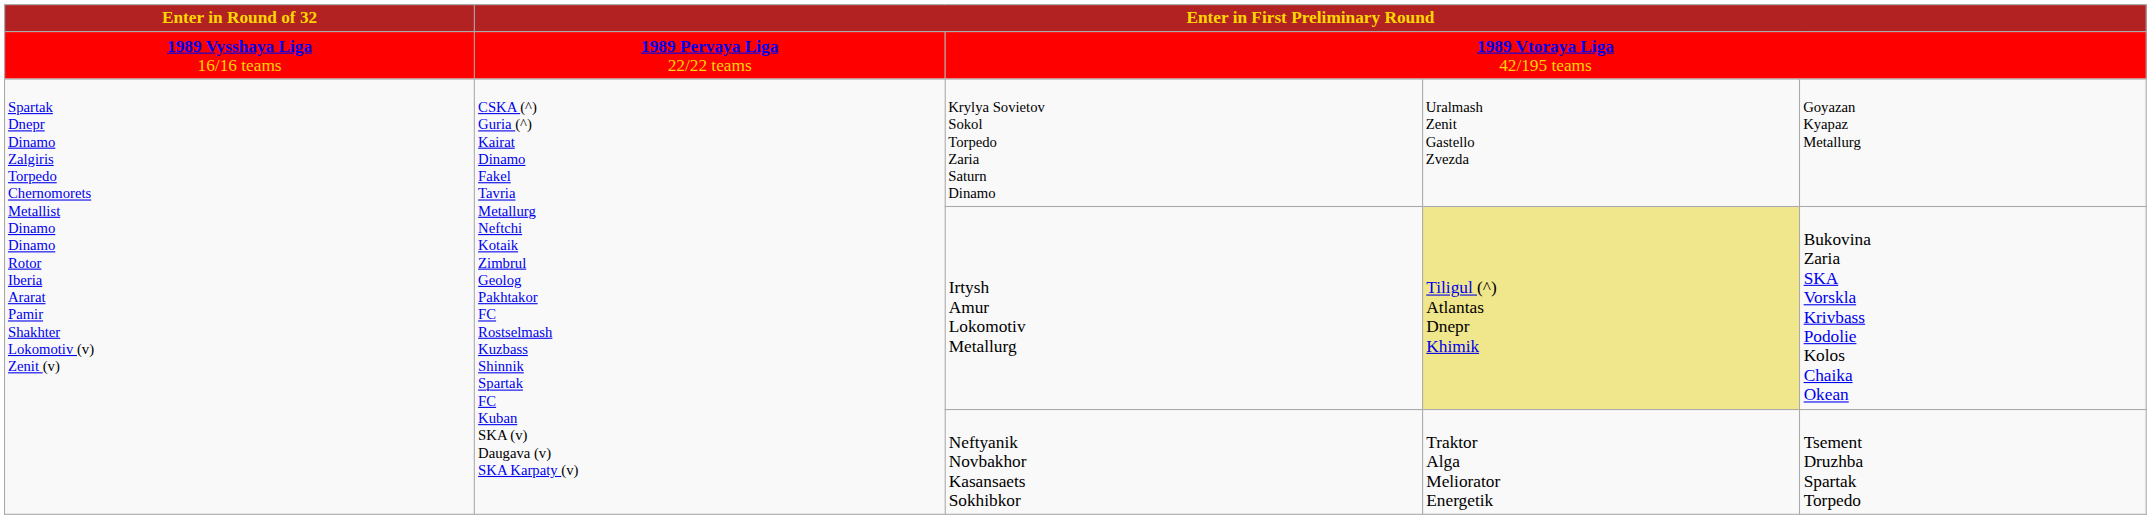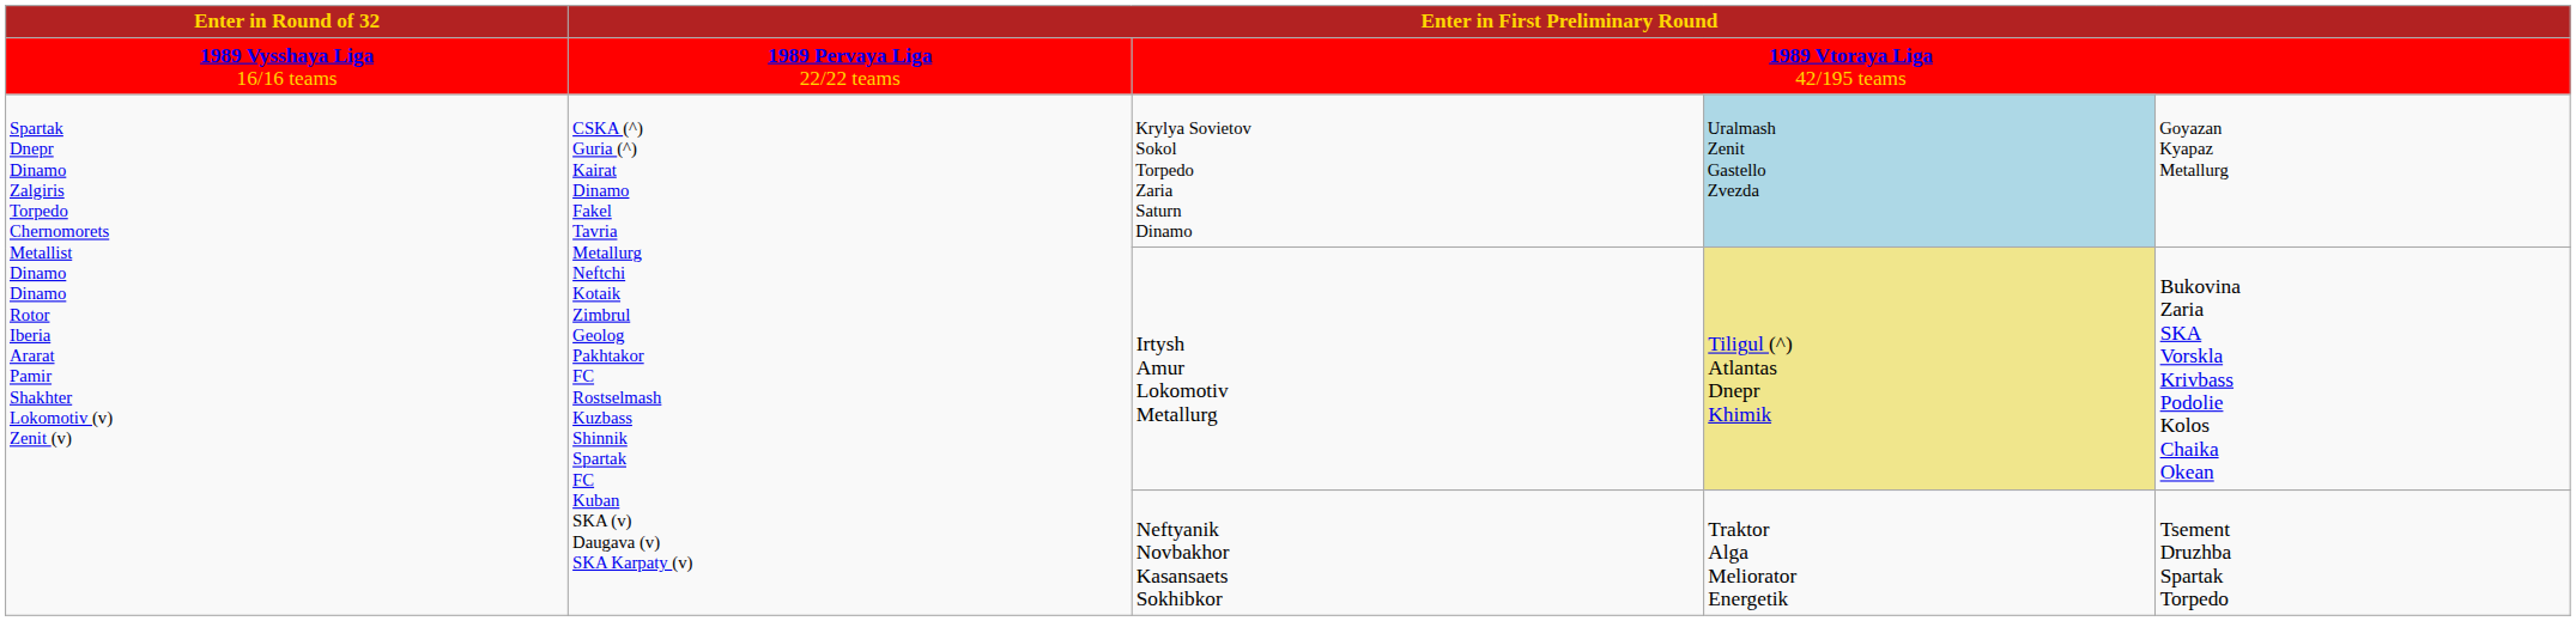Krylya Sovietov Sokol Torpedo Zaria Saturn Dinamo | column 4: no background -> lightblue background
